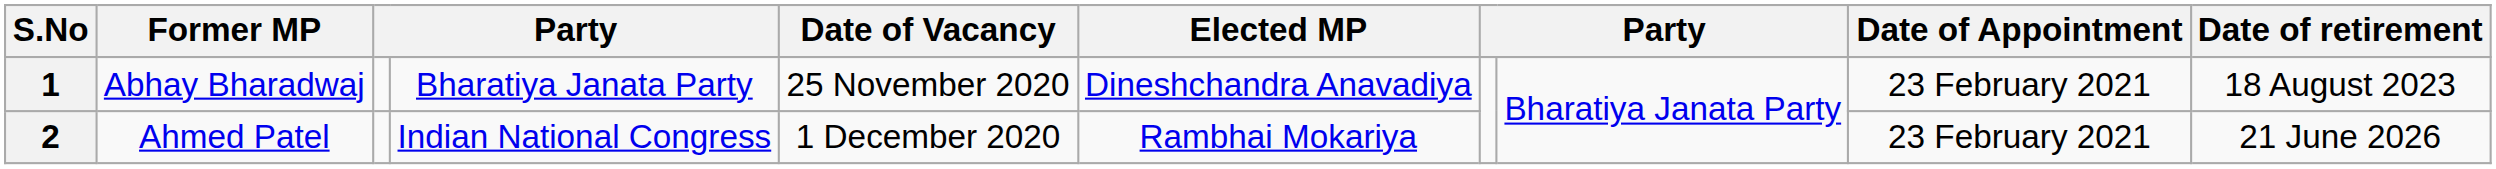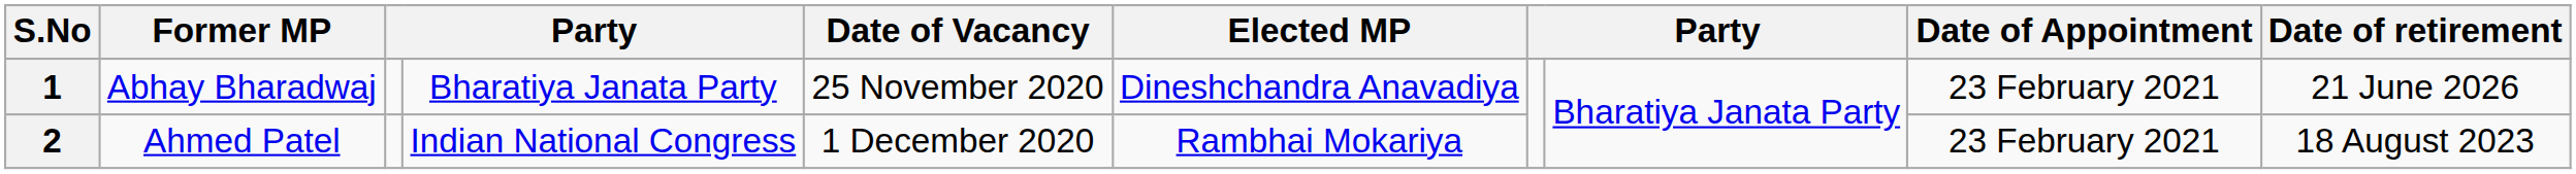1 | Date of retirement: 18 August 2023 -> 21 June 2026
2 | Date of retirement: 21 June 2026 -> 18 August 2023
